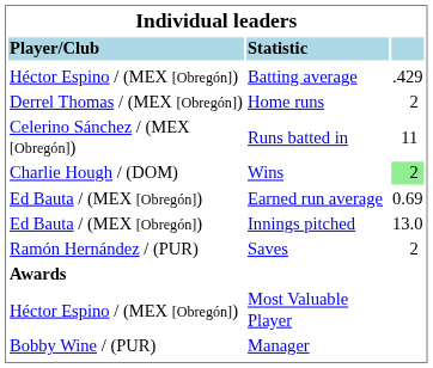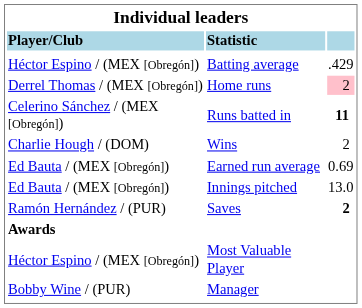Home runs | column 3: no background -> pink background
Runs batted in | column 3: normal -> bold
Wins | column 3: lightgreen background -> no background
Saves | column 3: normal -> bold
